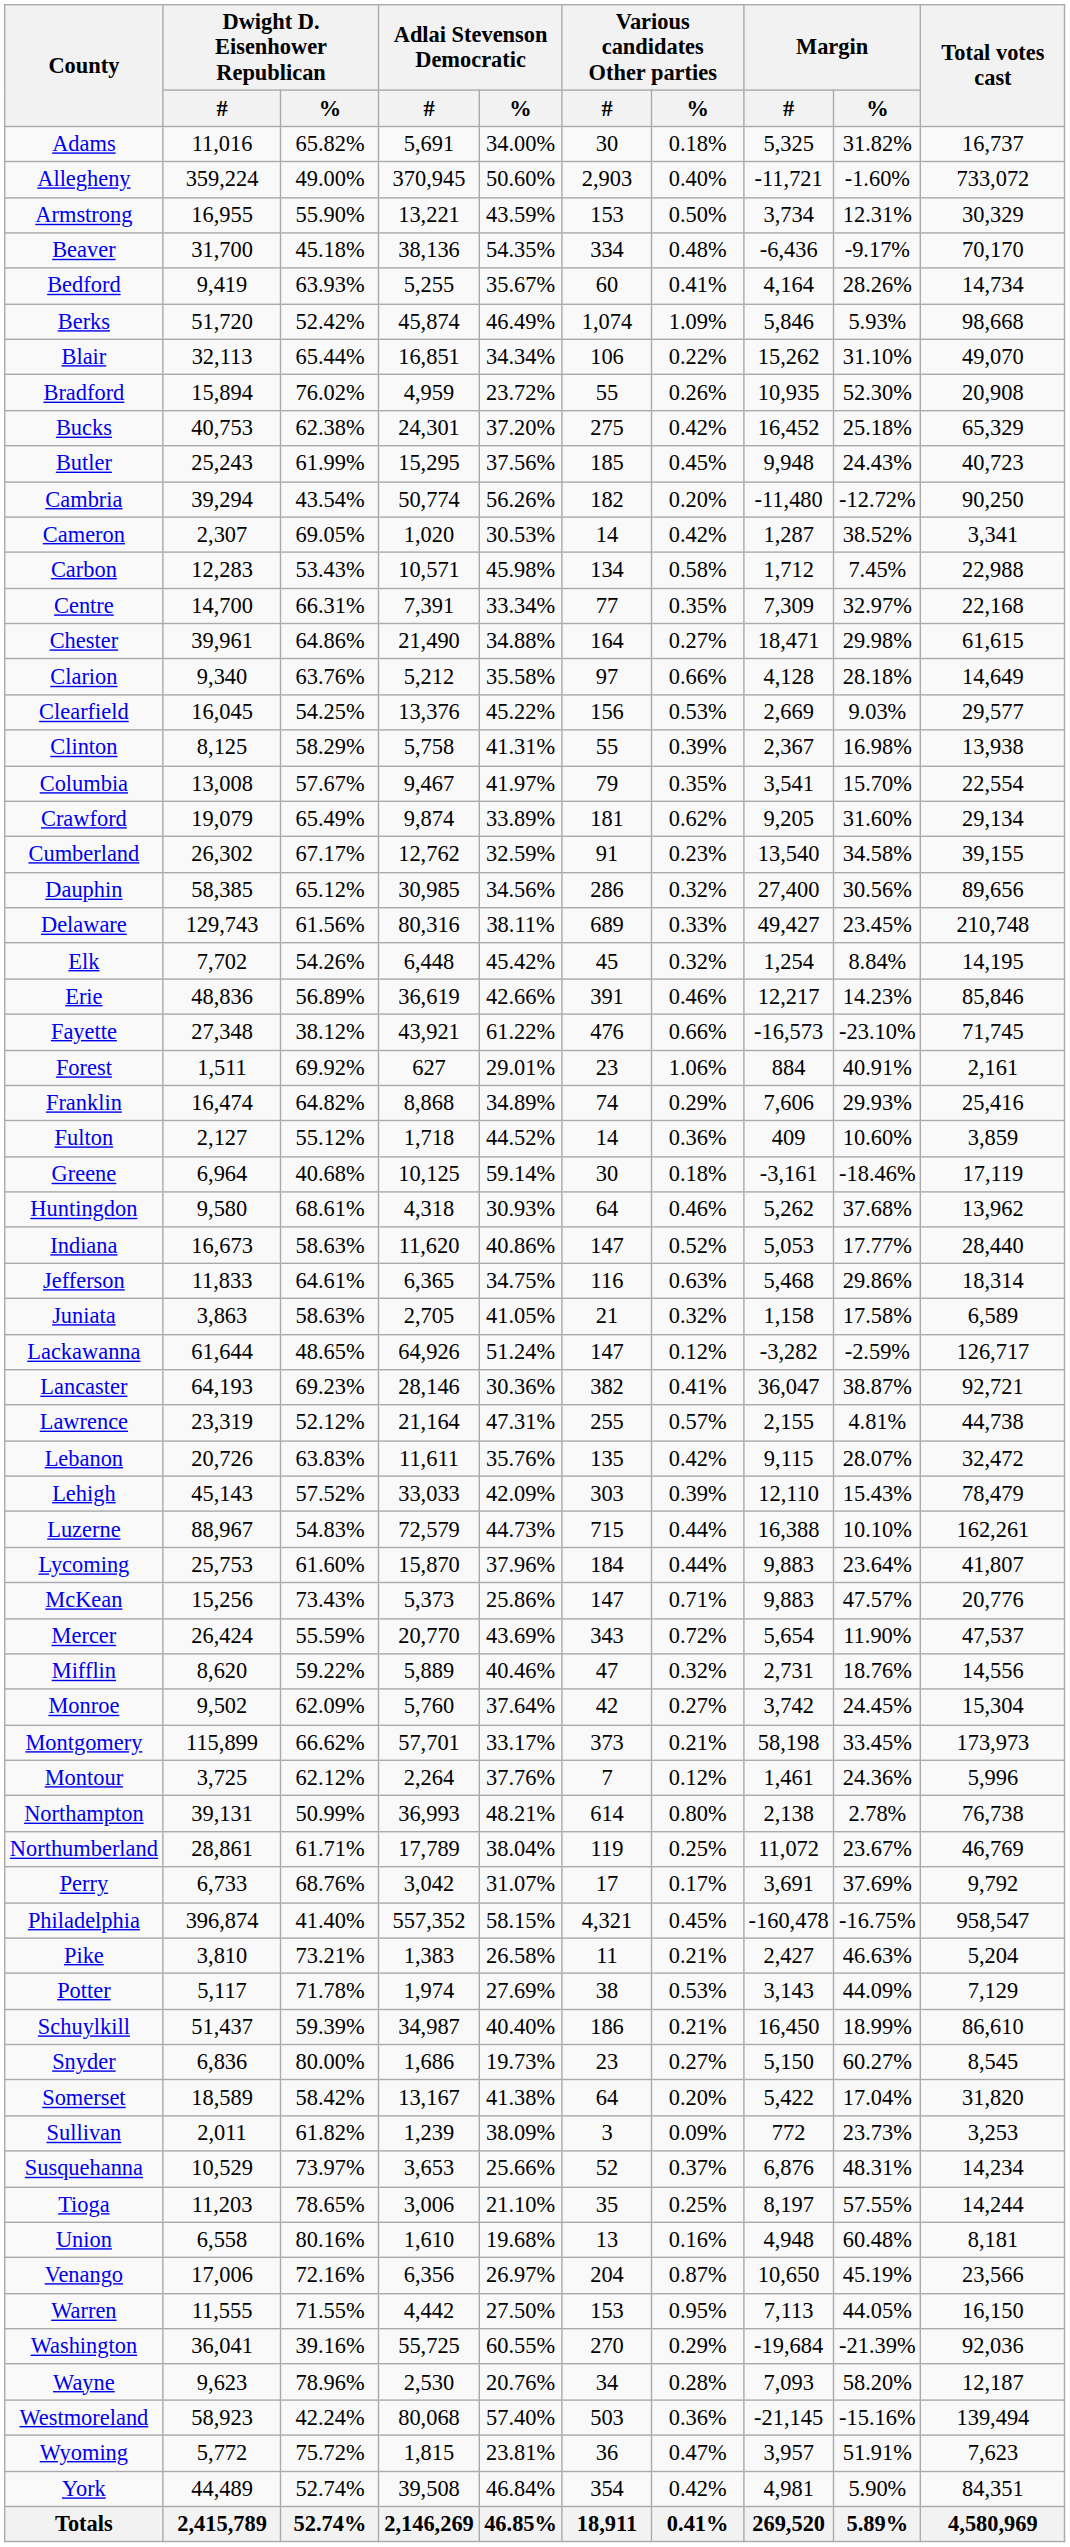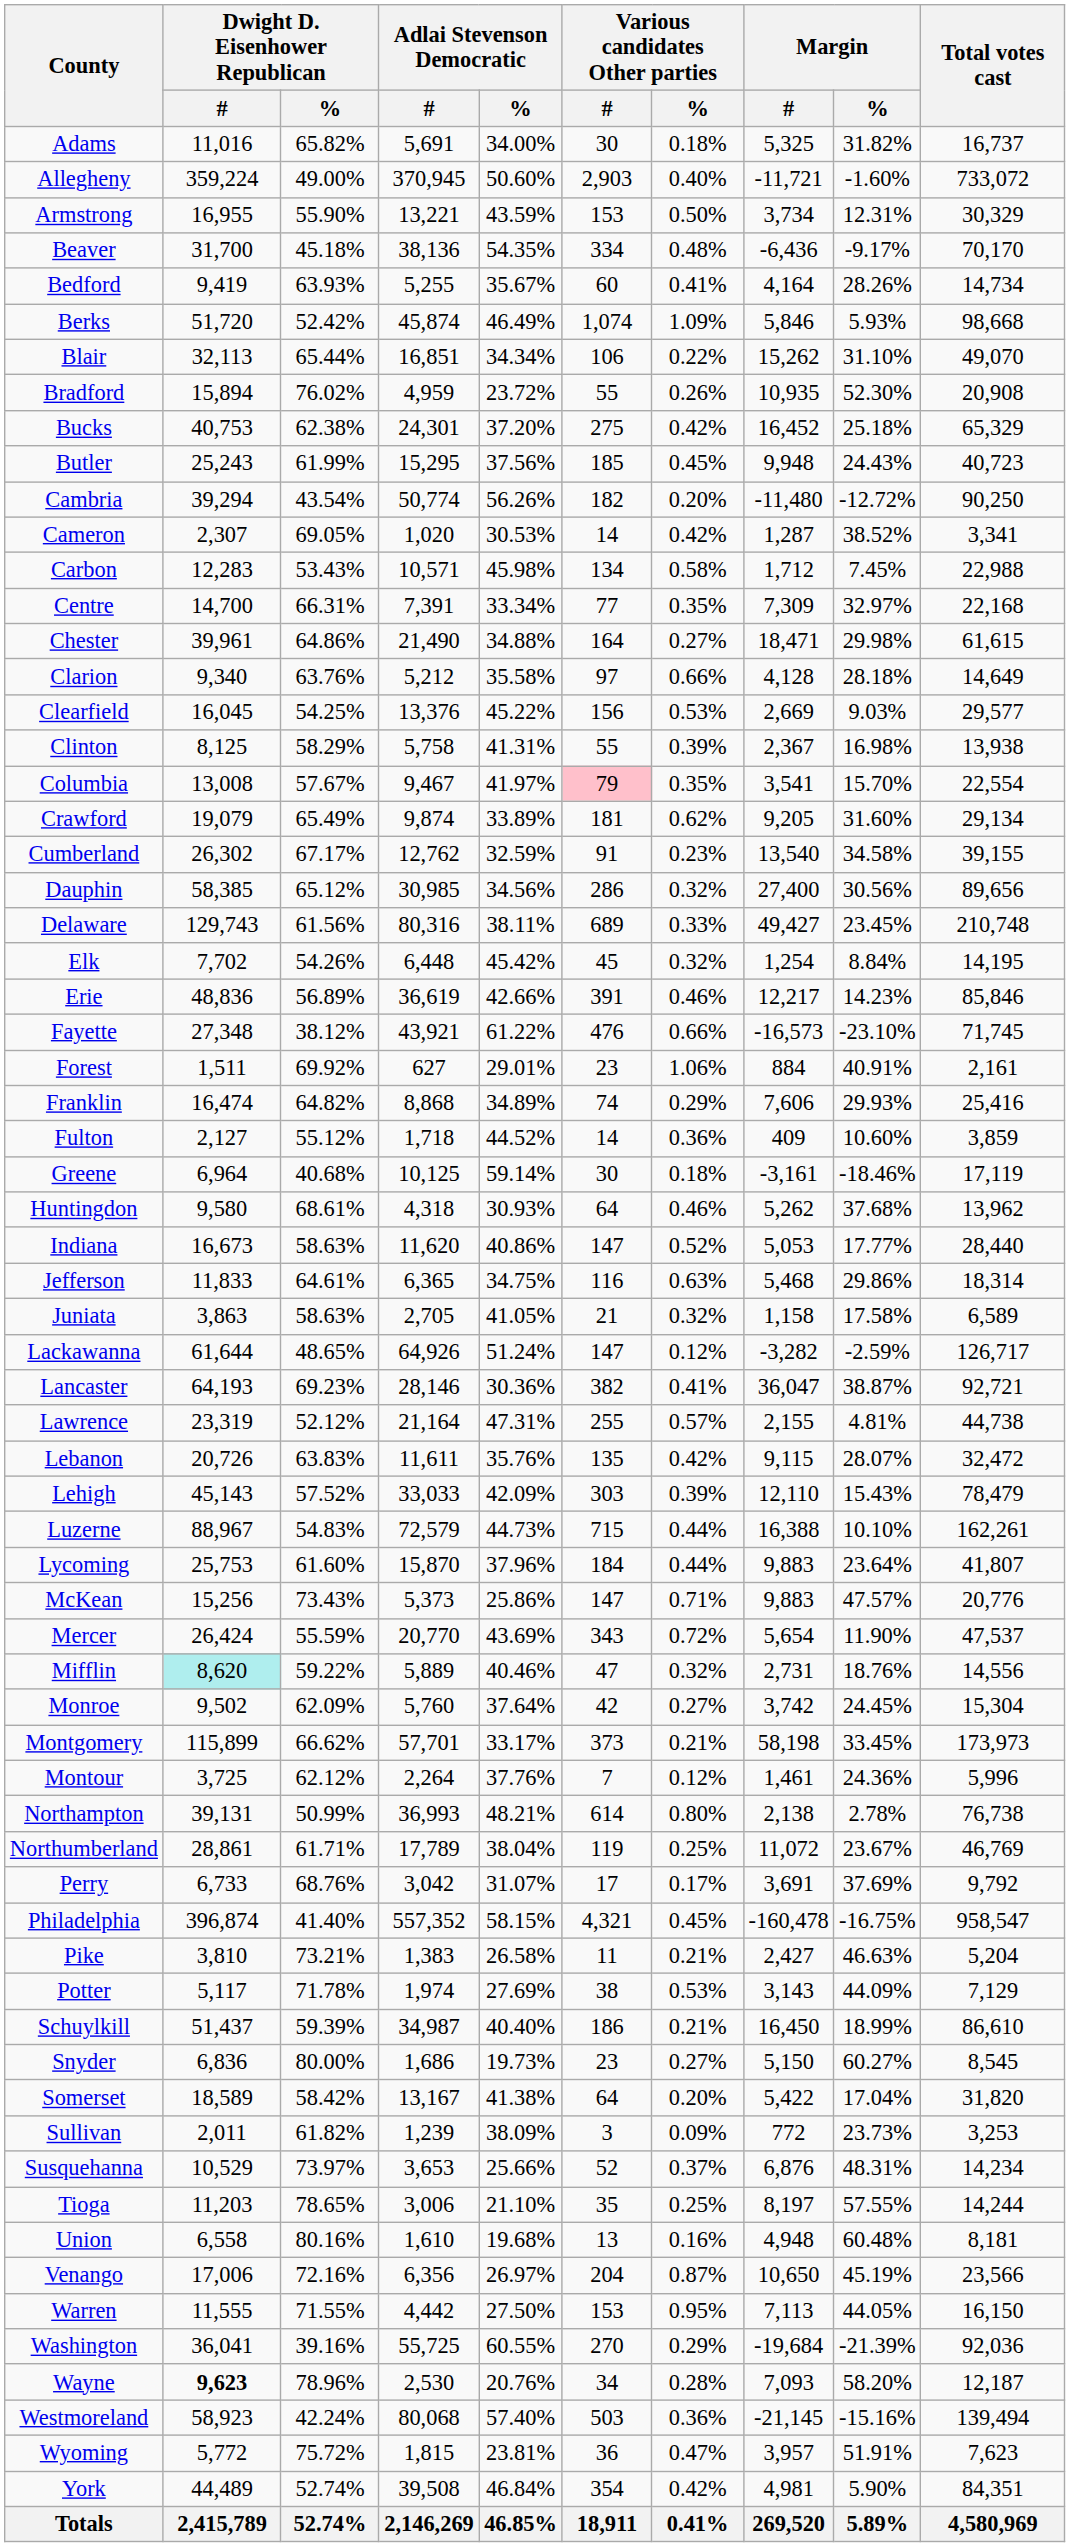Columbia | Various candidates Other parties / #: no background -> pink background
Mifflin | Dwight D. Eisenhower Republican / #: no background -> paleturquoise background
Wayne | Dwight D. Eisenhower Republican / #: normal -> bold
